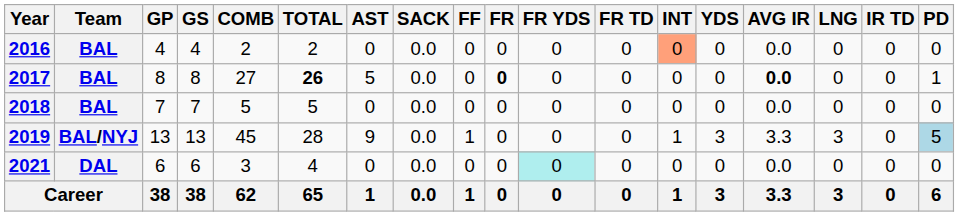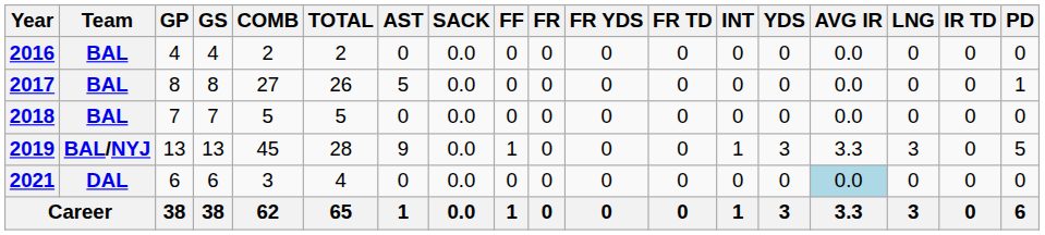2016 | INT: lightsalmon background -> no background
2017 | TOTAL: bold -> normal
2017 | FR: bold -> normal
2017 | AVG IR: bold -> normal
2019 | PD: lightblue background -> no background
2021 | FR YDS: paleturquoise background -> no background
2021 | AVG IR: no background -> lightblue background
